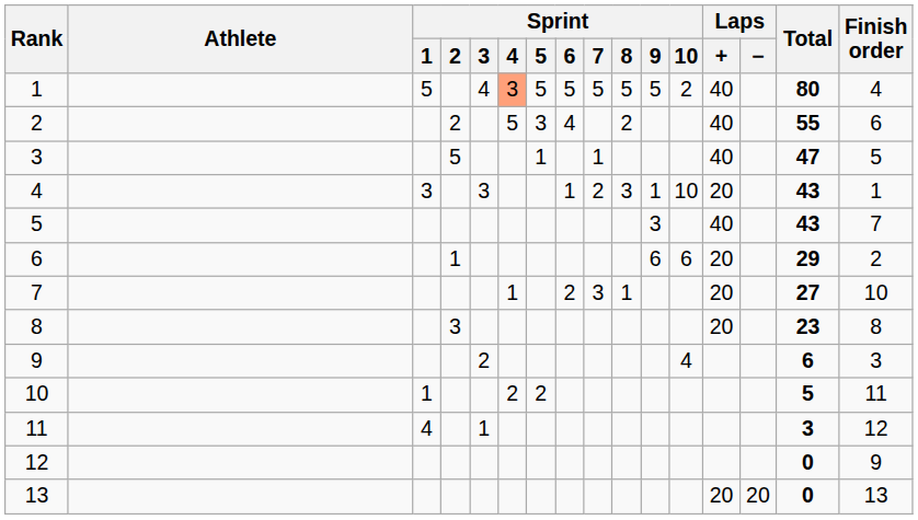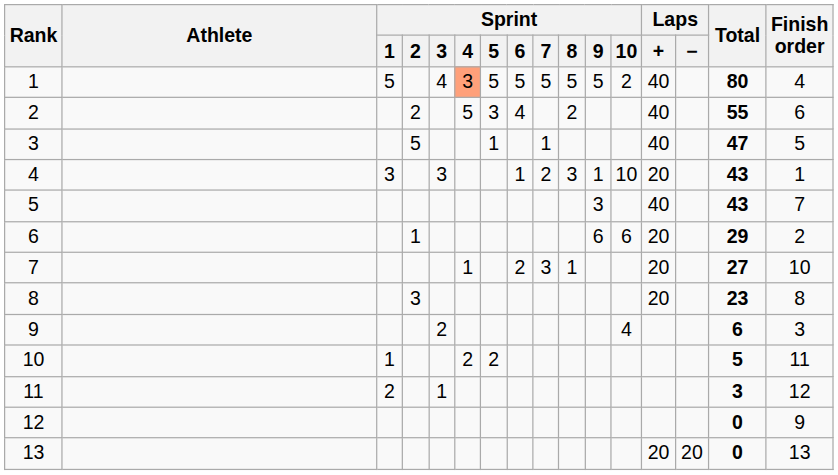row 13 | Sprint / 1: 4 -> 2
